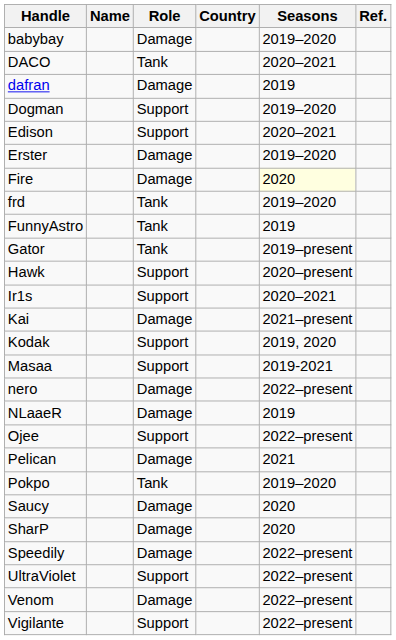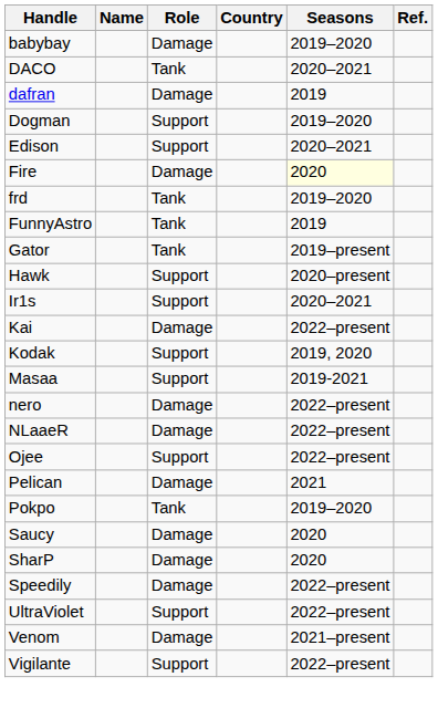- row: Erster | Damage | 2019–2020
Kai | Seasons: 2021–present -> 2022–present
NLaaeR | Seasons: 2019 -> 2022–present
Venom | Seasons: 2022–present -> 2021–present
